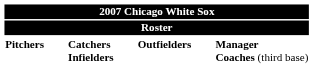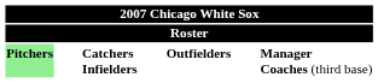Pitchers | column 1: no background -> lightgreen background
